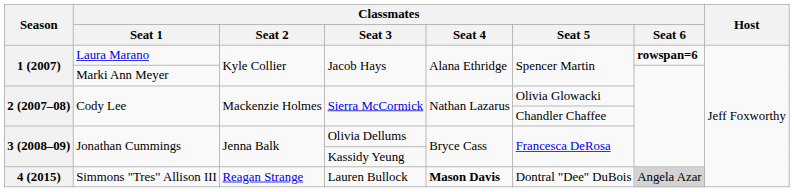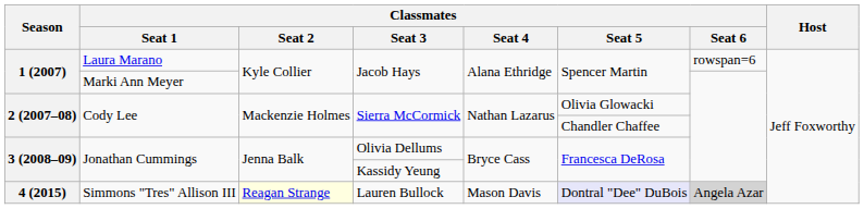Laura Marano | Classmates / Seat 6: bold -> normal
Simmons "Tres" Allison III | Classmates / Seat 2: no background -> lightyellow background
Simmons "Tres" Allison III | Classmates / Seat 4: bold -> normal
Simmons "Tres" Allison III | Classmates / Seat 5: no background -> lavender background
